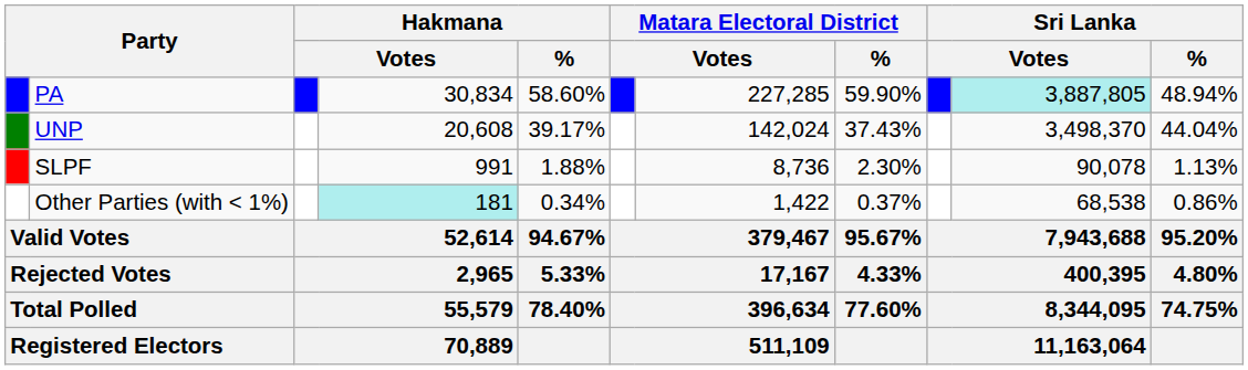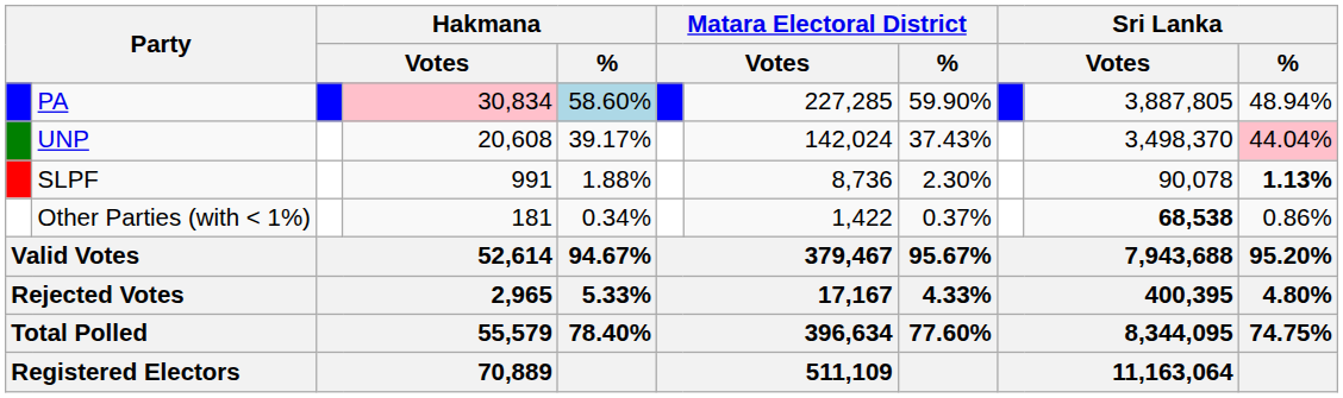PA | column 4: no background -> pink background
PA | Hakmana / %: no background -> lightblue background
PA | column 10: paleturquoise background -> no background
UNP | Sri Lanka / %: no background -> pink background
SLPF | Sri Lanka / %: normal -> bold
Other Parties (with < 1%) | column 4: paleturquoise background -> no background
Other Parties (with < 1%) | column 10: normal -> bold
